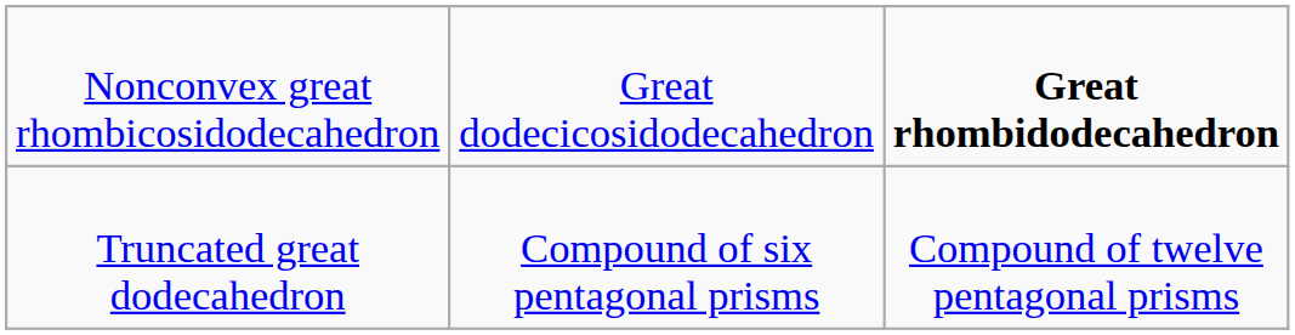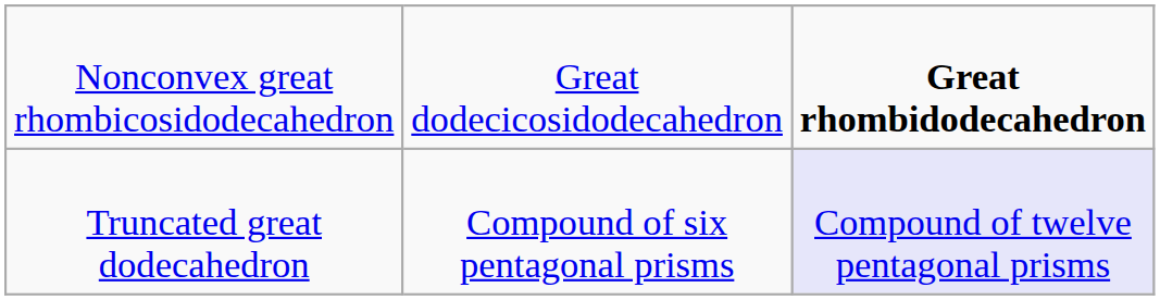Truncated great dodecahedron | column 3: no background -> lavender background
